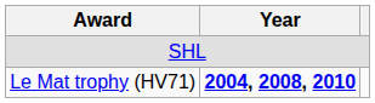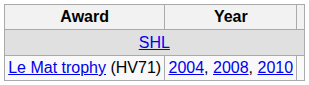Le Mat trophy (HV71) | Year: bold -> normal
